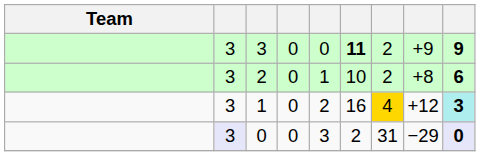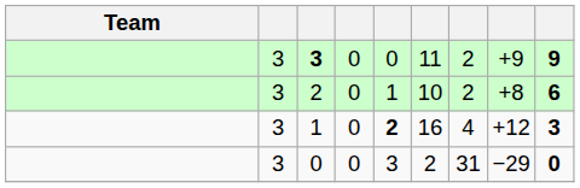row 2 | column 3: normal -> bold
row 2 | column 6: bold -> normal
row 4 | column 5: normal -> bold
row 4 | column 7: gold background -> no background
row 4 | column 9: paleturquoise background -> no background
row 5 | column 2: lavender background -> no background
row 5 | column 9: lavender background -> no background
